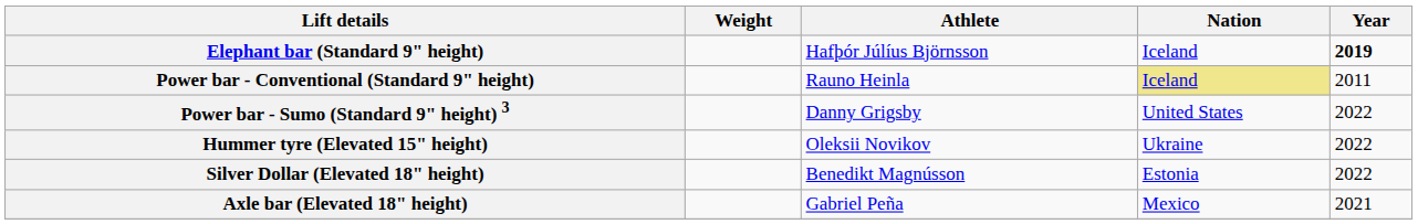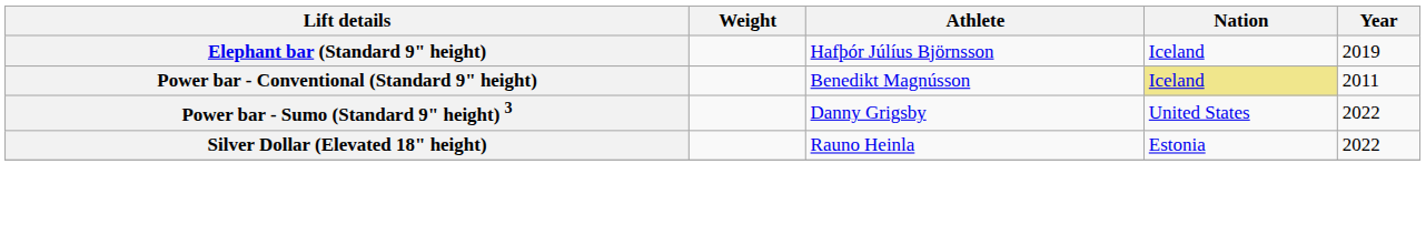Elephant bar (Standard 9" height) | Year: bold -> normal
Power bar - Conventional (Standard 9" height) | Athlete: Rauno Heinla -> Benedikt Magnússon
- row: Hummer tyre (Elevated 15" height) | Oleksii Novikov | Ukraine | 2022
Silver Dollar (Elevated 18" height) | Athlete: Benedikt Magnússon -> Rauno Heinla
- row: Axle bar (Elevated 18" height) | Gabriel Peña | Mexico | 2021
